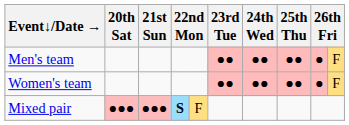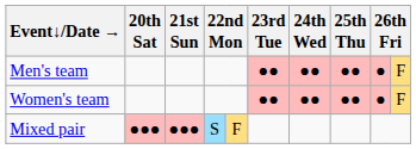Mixed pair | column 4: bold -> normal
